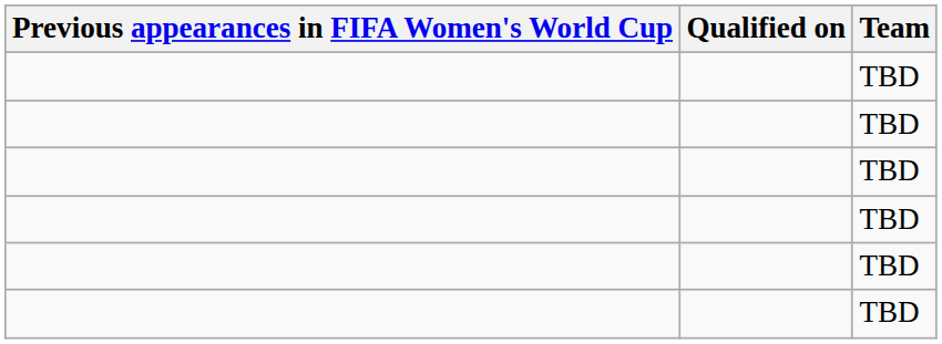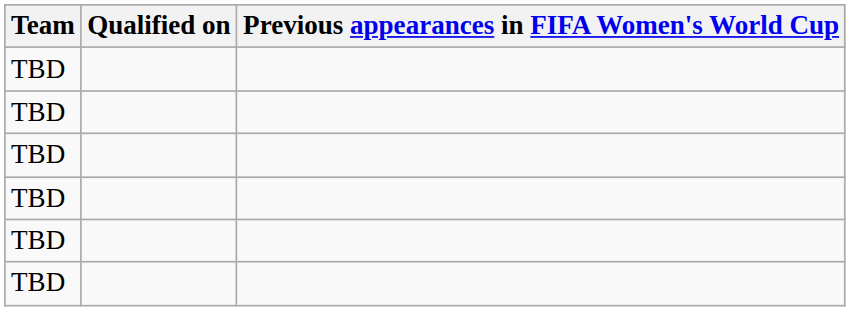columns swapped: Team <-> Previous appearances in FIFA Women's World Cup
